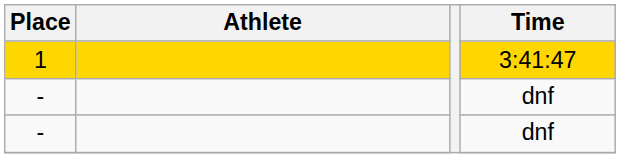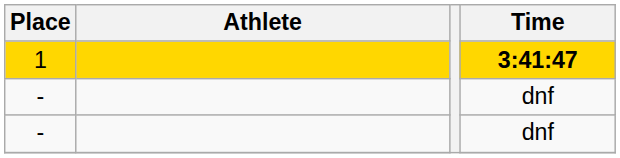1 | Time: normal -> bold
